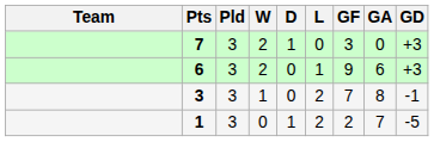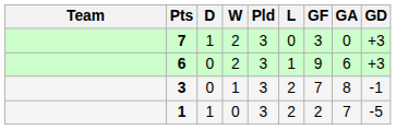columns swapped: Pld <-> D
